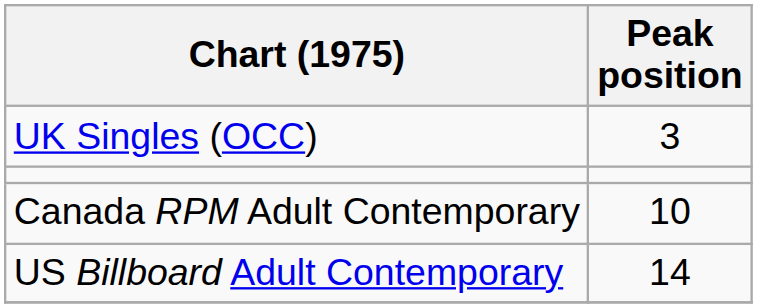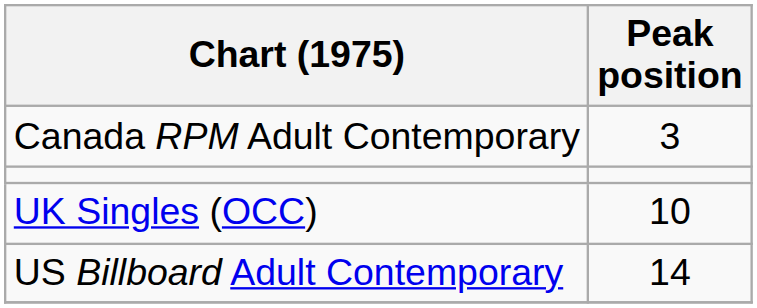row 2 | Chart (1975): UK Singles (OCC) -> Canada RPM Adult Contemporary
row 4 | Chart (1975): Canada RPM Adult Contemporary -> UK Singles (OCC)
